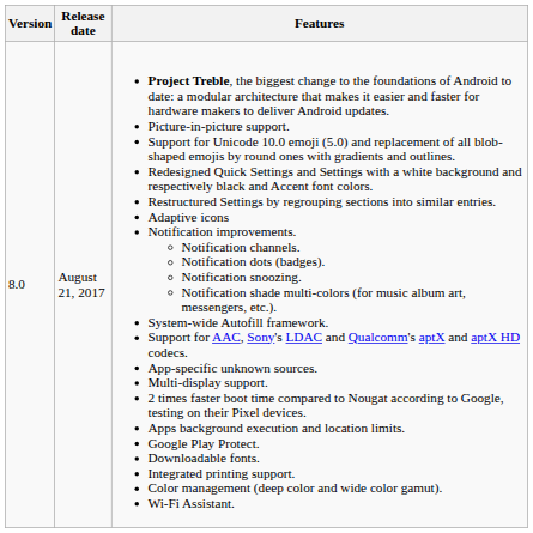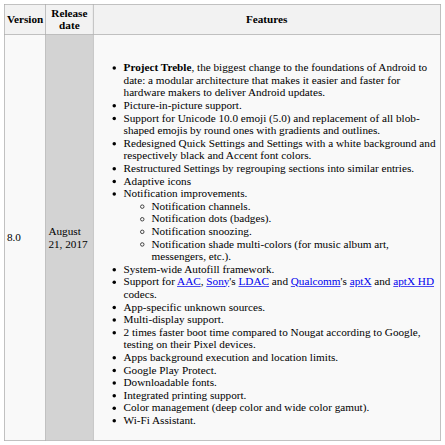row 2 | Release date: no background -> lightgrey background
